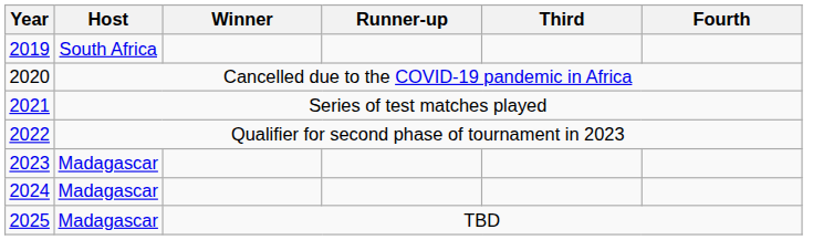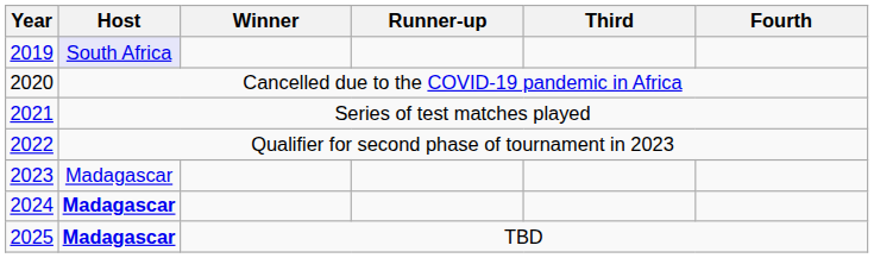2019 | Host: no background -> lavender background
2024 | Host: normal -> bold
2025 | Host: normal -> bold
